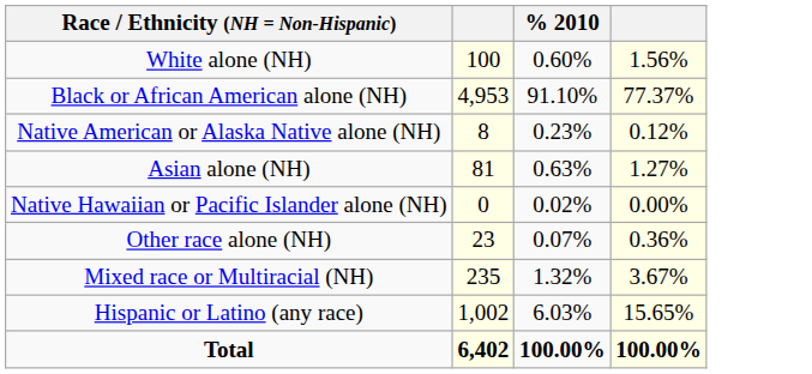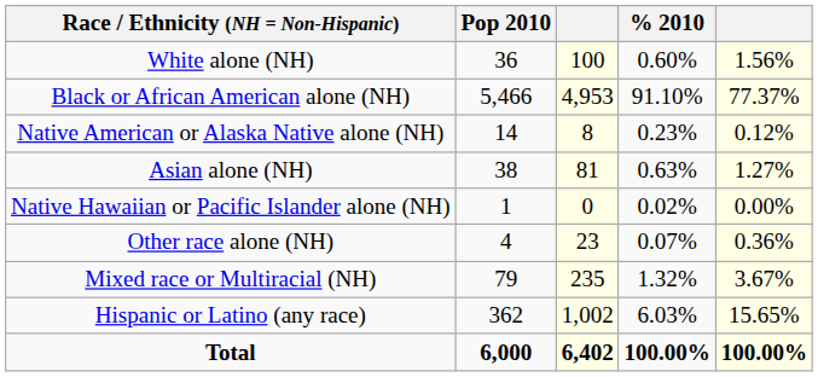+ column: Pop 2010 | 36 | 5,466 | 14 | 38 | 1 | 4 | 79 | 362 | 6,000
